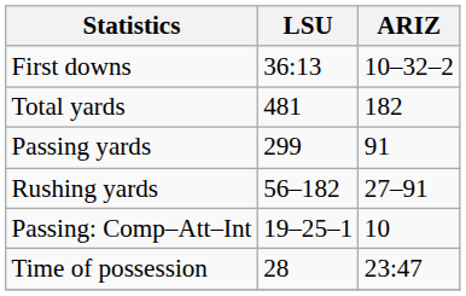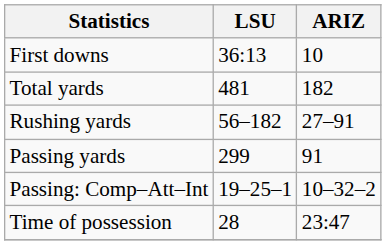First downs | ARIZ: 10–32–2 -> 10
rows swapped: Rushing yards <-> Passing yards
Passing: Comp–Att–Int | ARIZ: 10 -> 10–32–2
